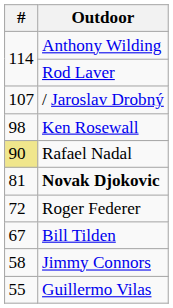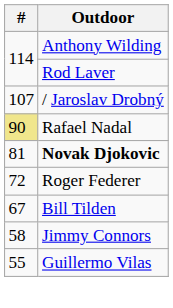- row: 98 | Ken Rosewall
